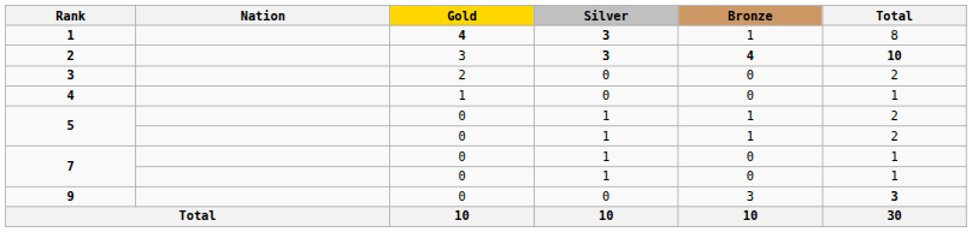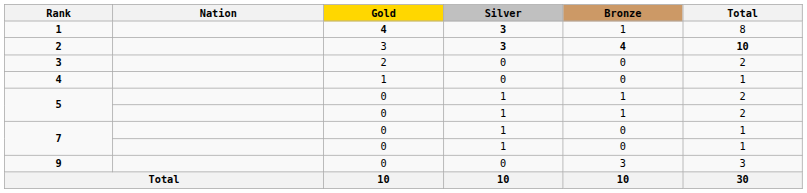9 | Total: bold -> normal
